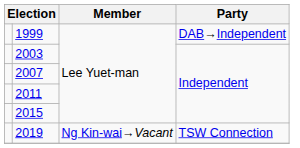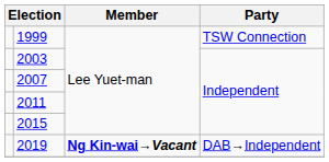1999 | Party: DAB→Independent -> TSW Connection
2019 | Member: normal -> bold
2019 | Party: TSW Connection -> DAB→Independent
